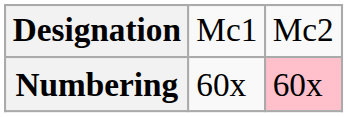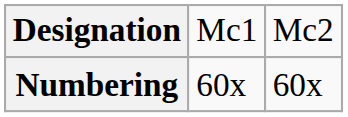Numbering | column 3: pink background -> no background
